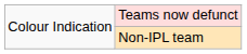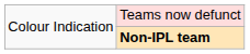row 2 | column 2: normal -> bold
